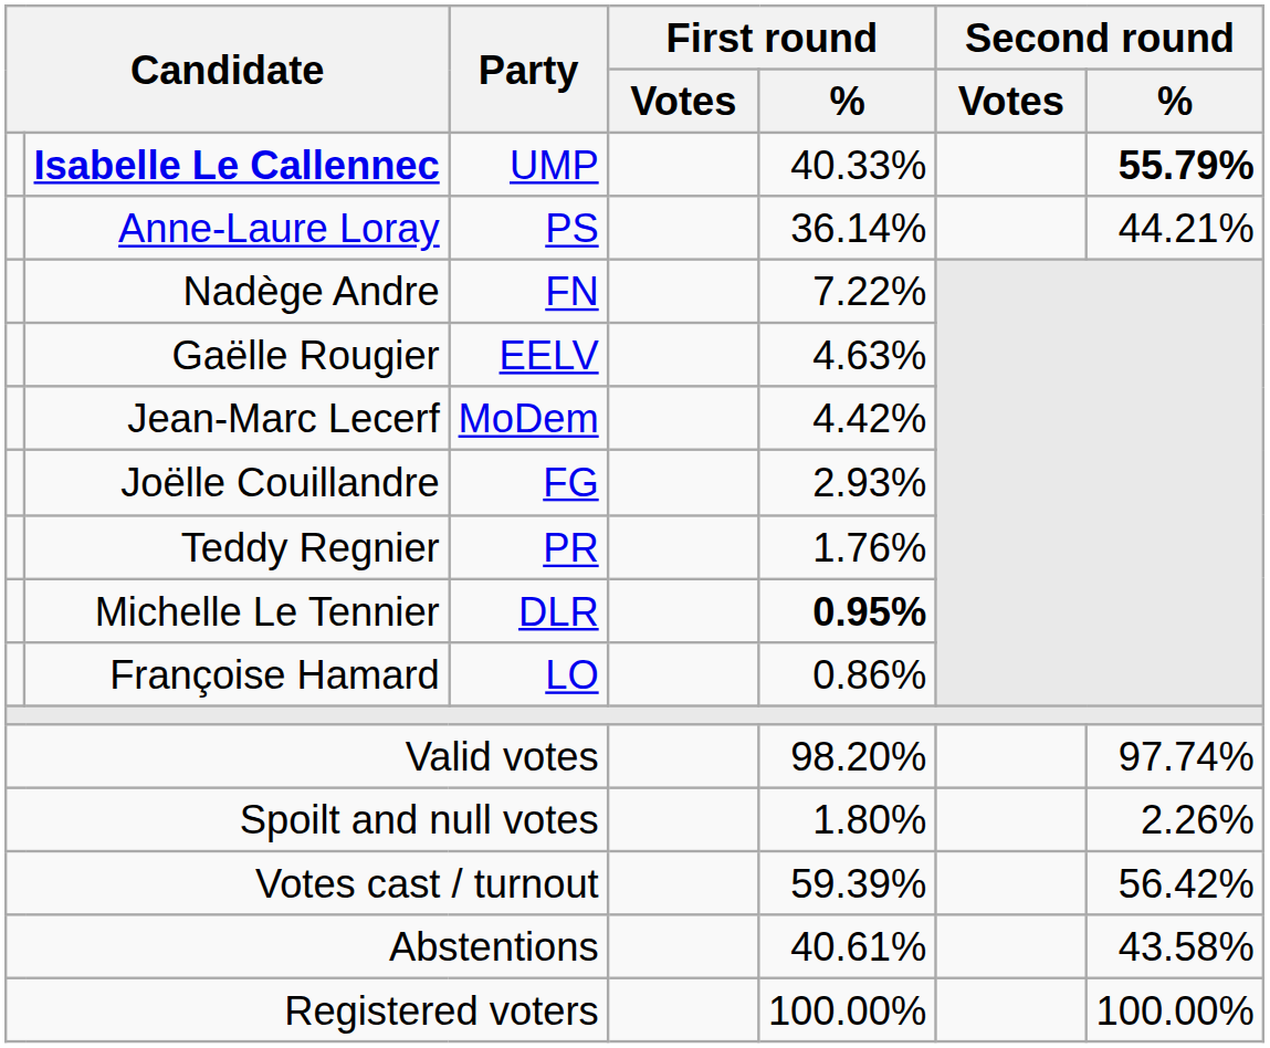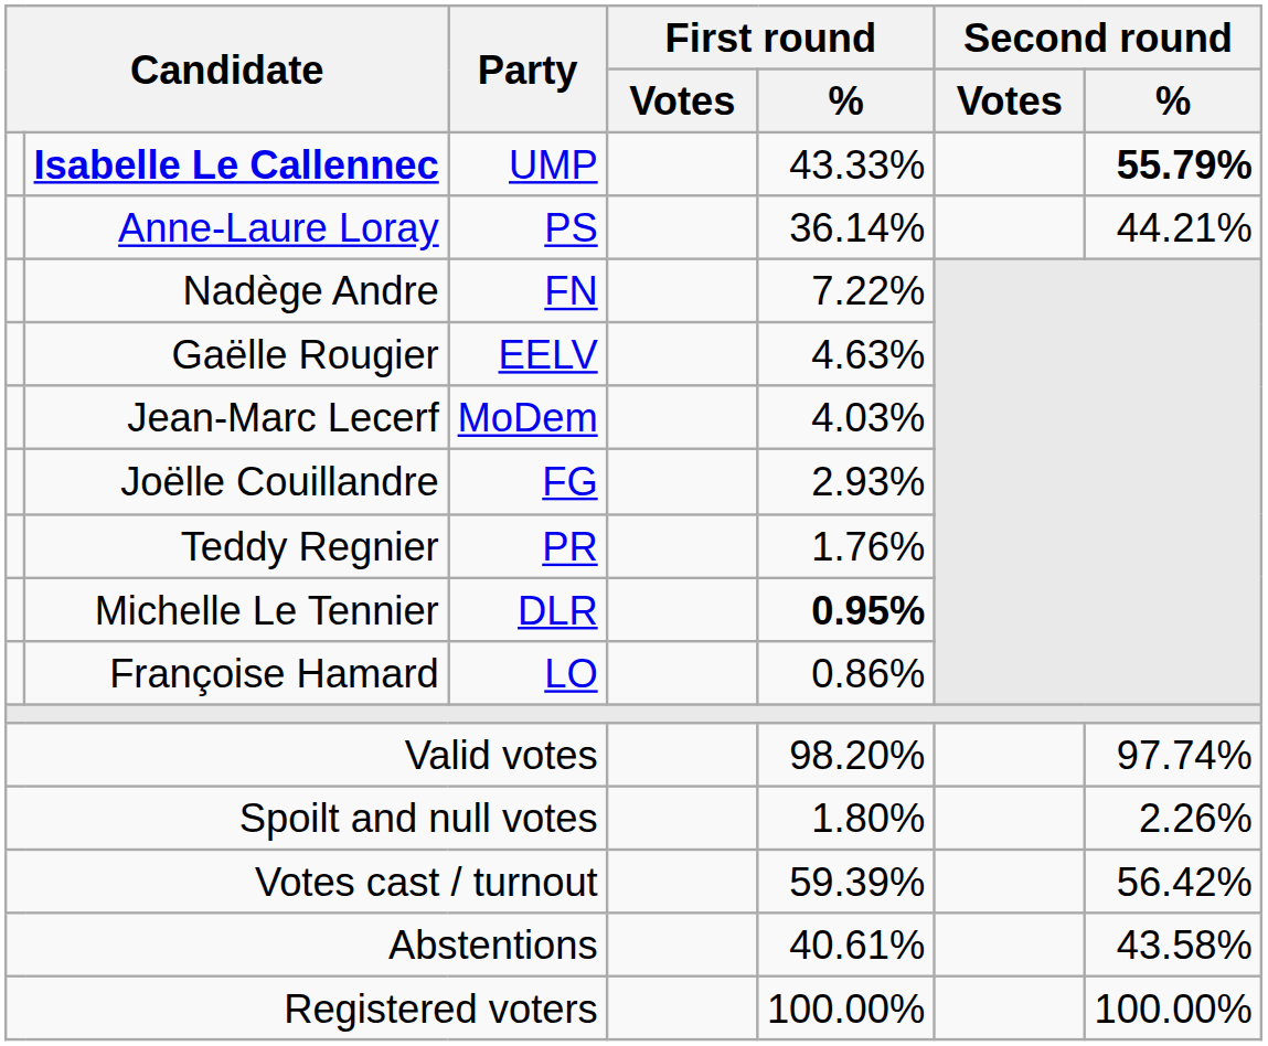Isabelle Le Callennec | First round / %: 40.33% -> 43.33%
Jean-Marc Lecerf | First round / %: 4.42% -> 4.03%
